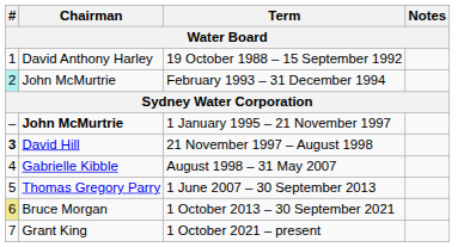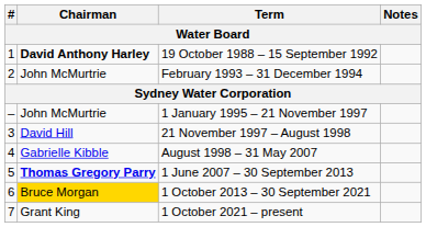19 October 1988 – 15 September 1992 | Chairman: normal -> bold
February 1993 – 31 December 1994 | #: paleturquoise background -> no background
1 January 1995 – 21 November 1997 | Chairman: bold -> normal
21 November 1997 – August 1998 | #: bold -> normal
1 June 2007 – 30 September 2013 | Chairman: normal -> bold
1 October 2013 – 30 September 2021 | #: khaki background -> no background
1 October 2013 – 30 September 2021 | Chairman: no background -> gold background
